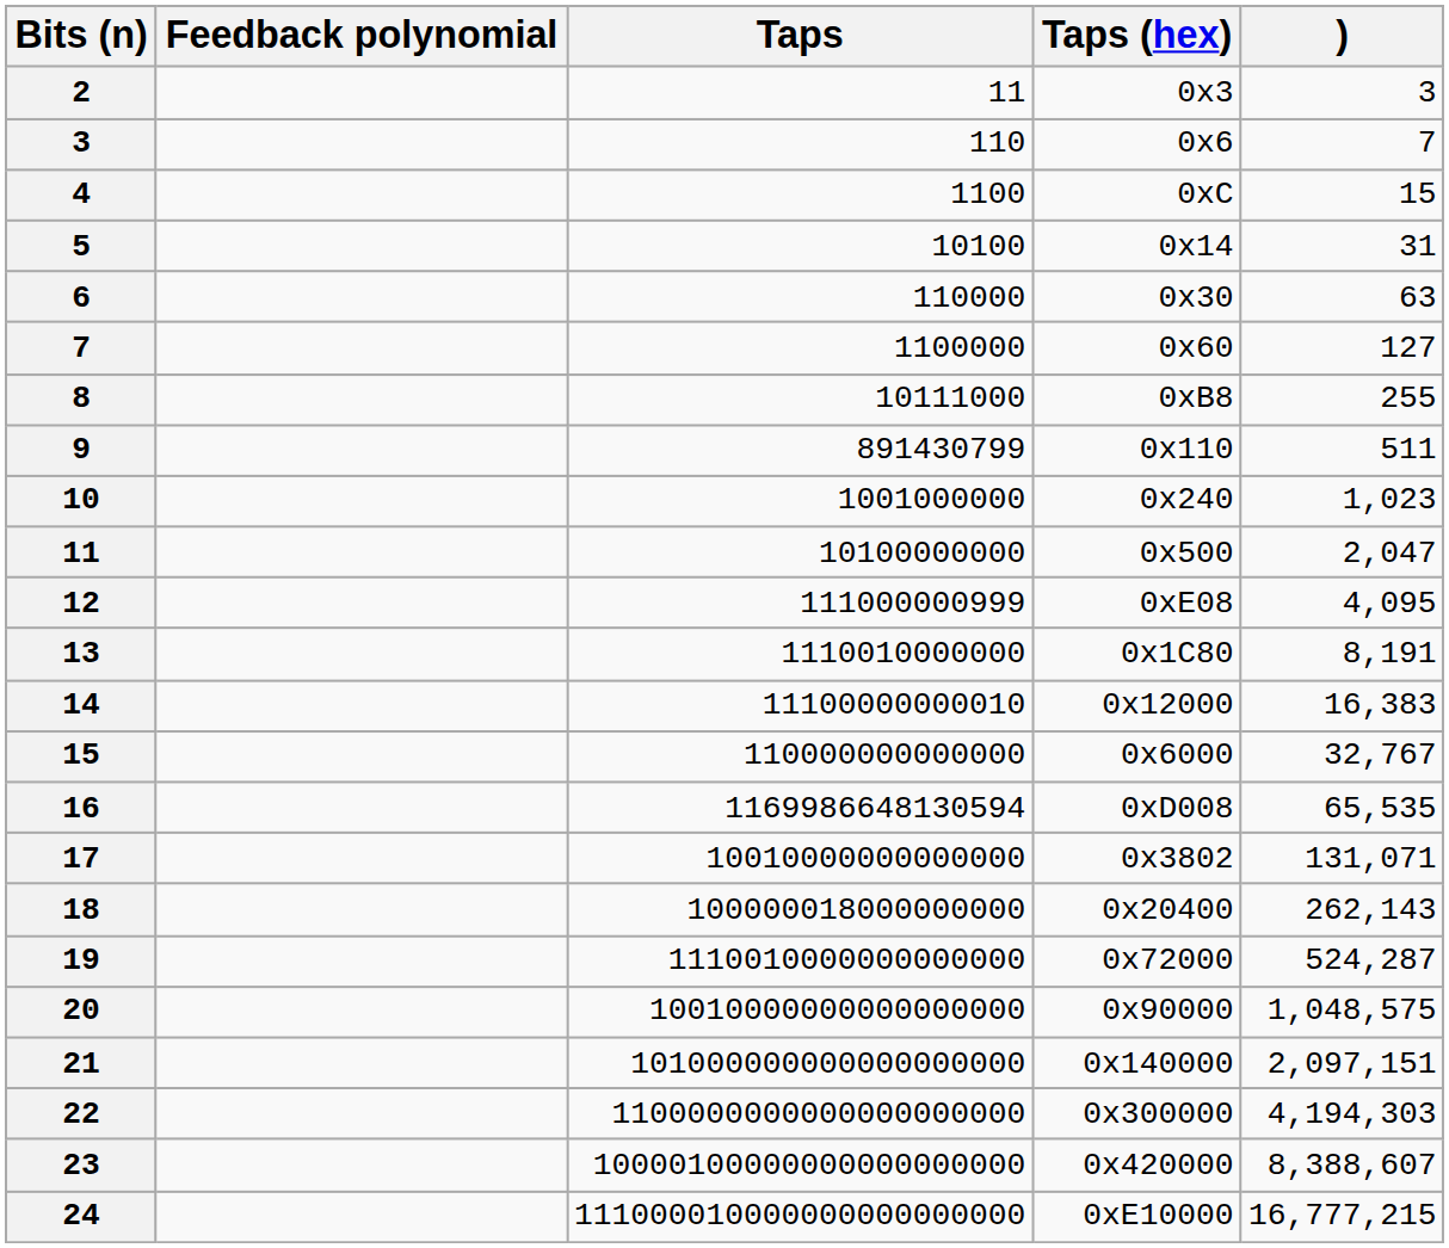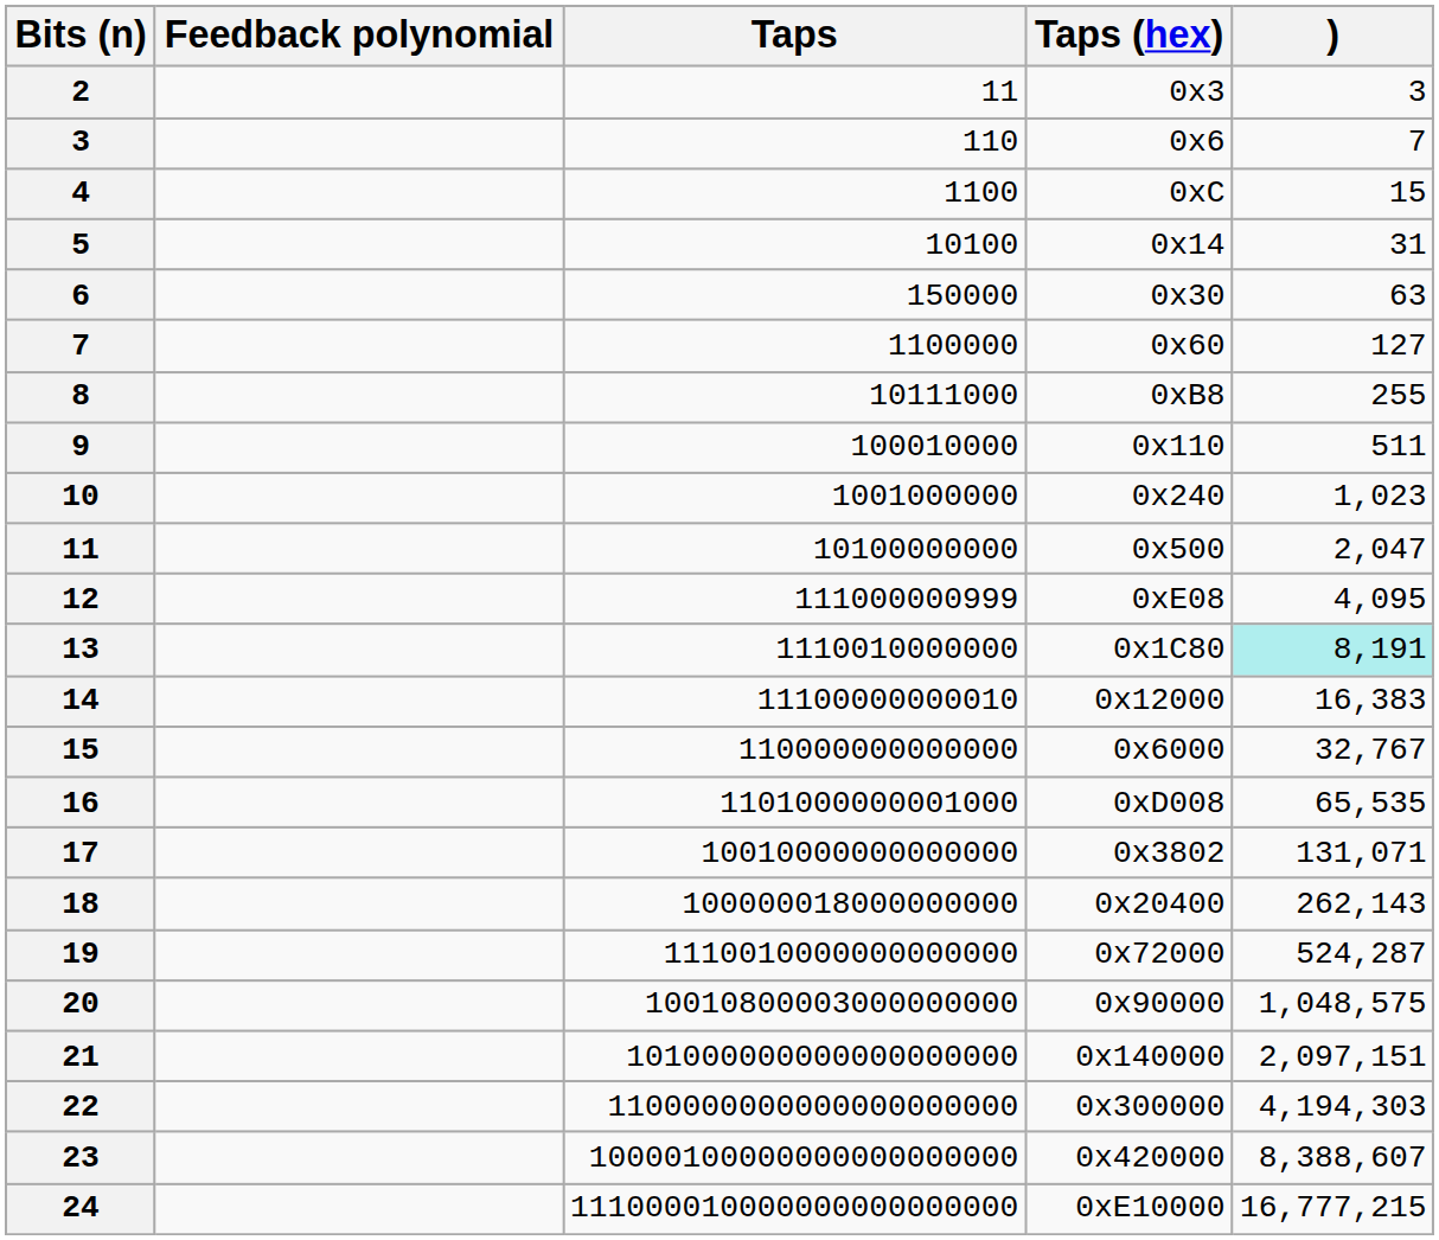6 | Taps: 110000 -> 150000
9 | Taps: 891430799 -> 100010000
13 | ): no background -> paleturquoise background
16 | Taps: 1169986648130594 -> 1101000000001000
20 | Taps: 10010000000000000000 -> 10010800003000000000
